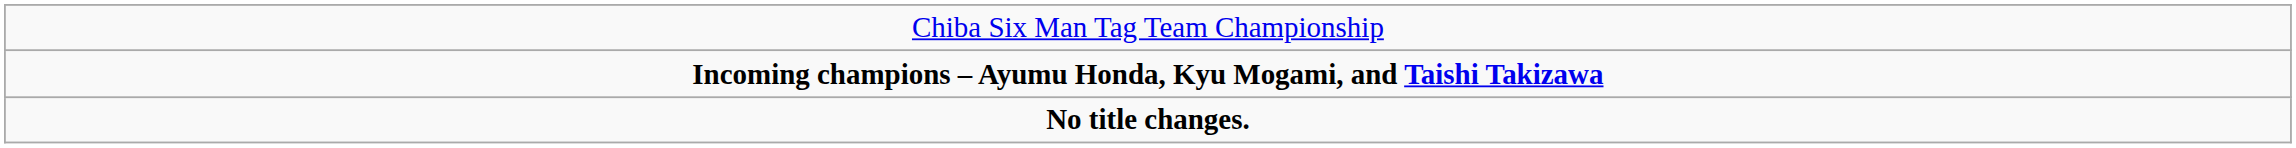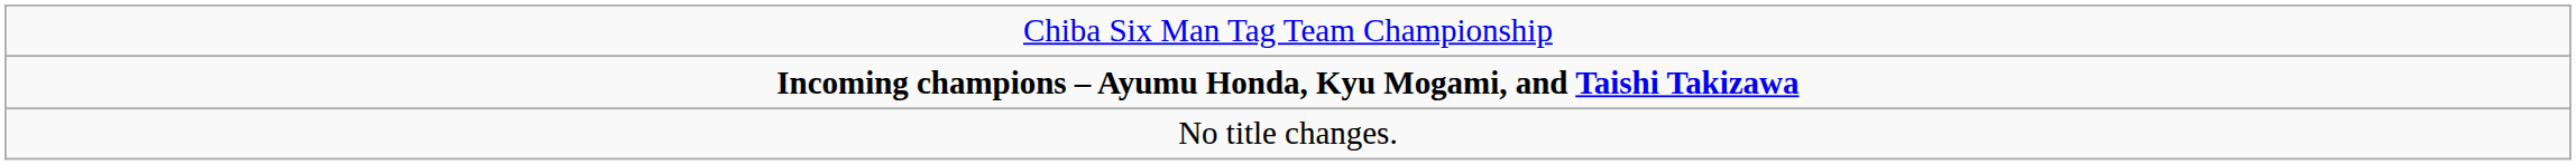row 3 | column 1: bold -> normal
